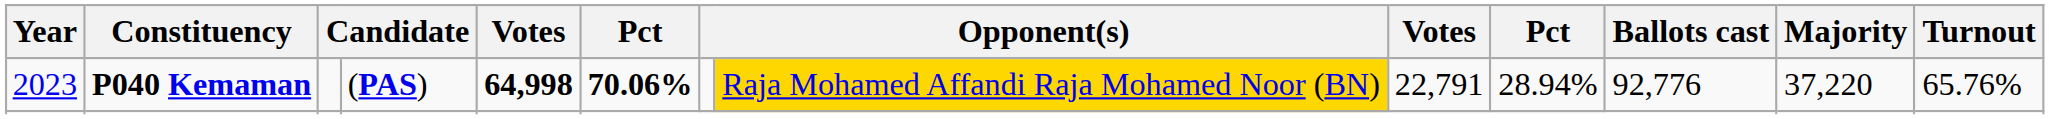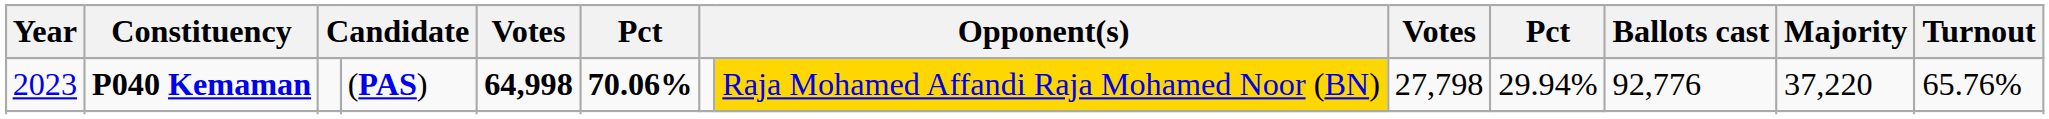row 2 | column 9: 22,791 -> 27,798
row 2 | column 10: 28.94% -> 29.94%
